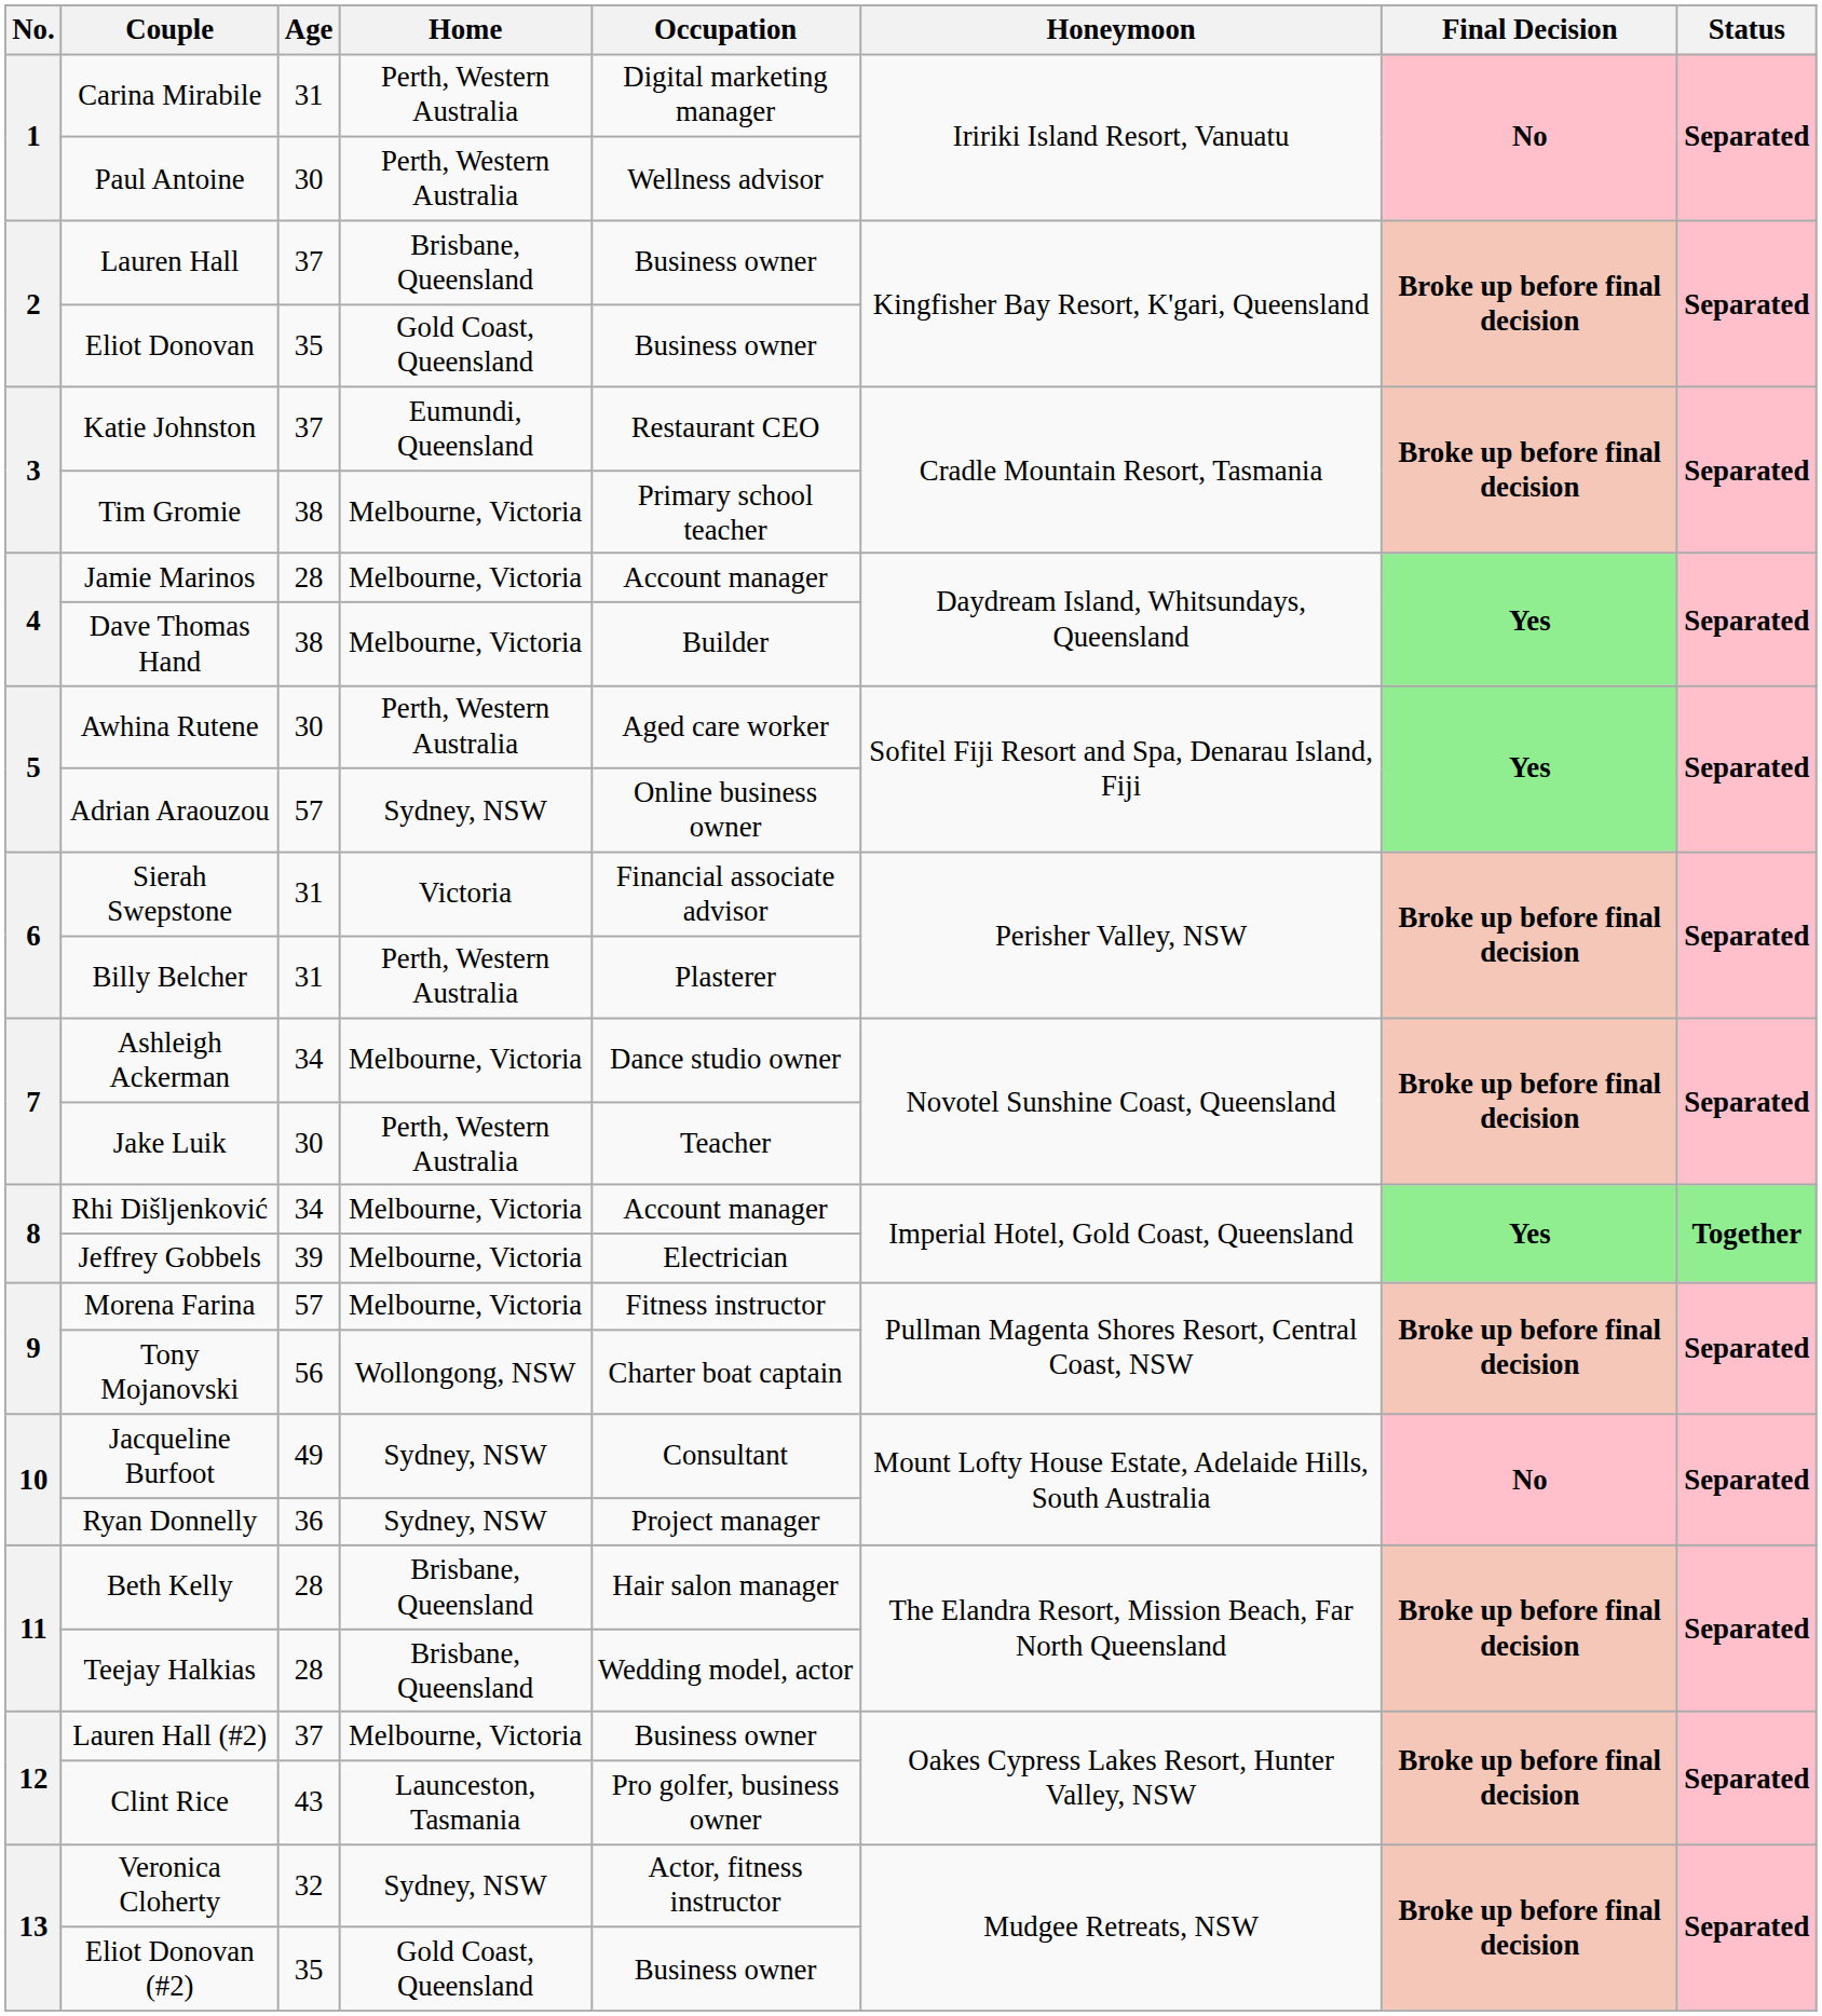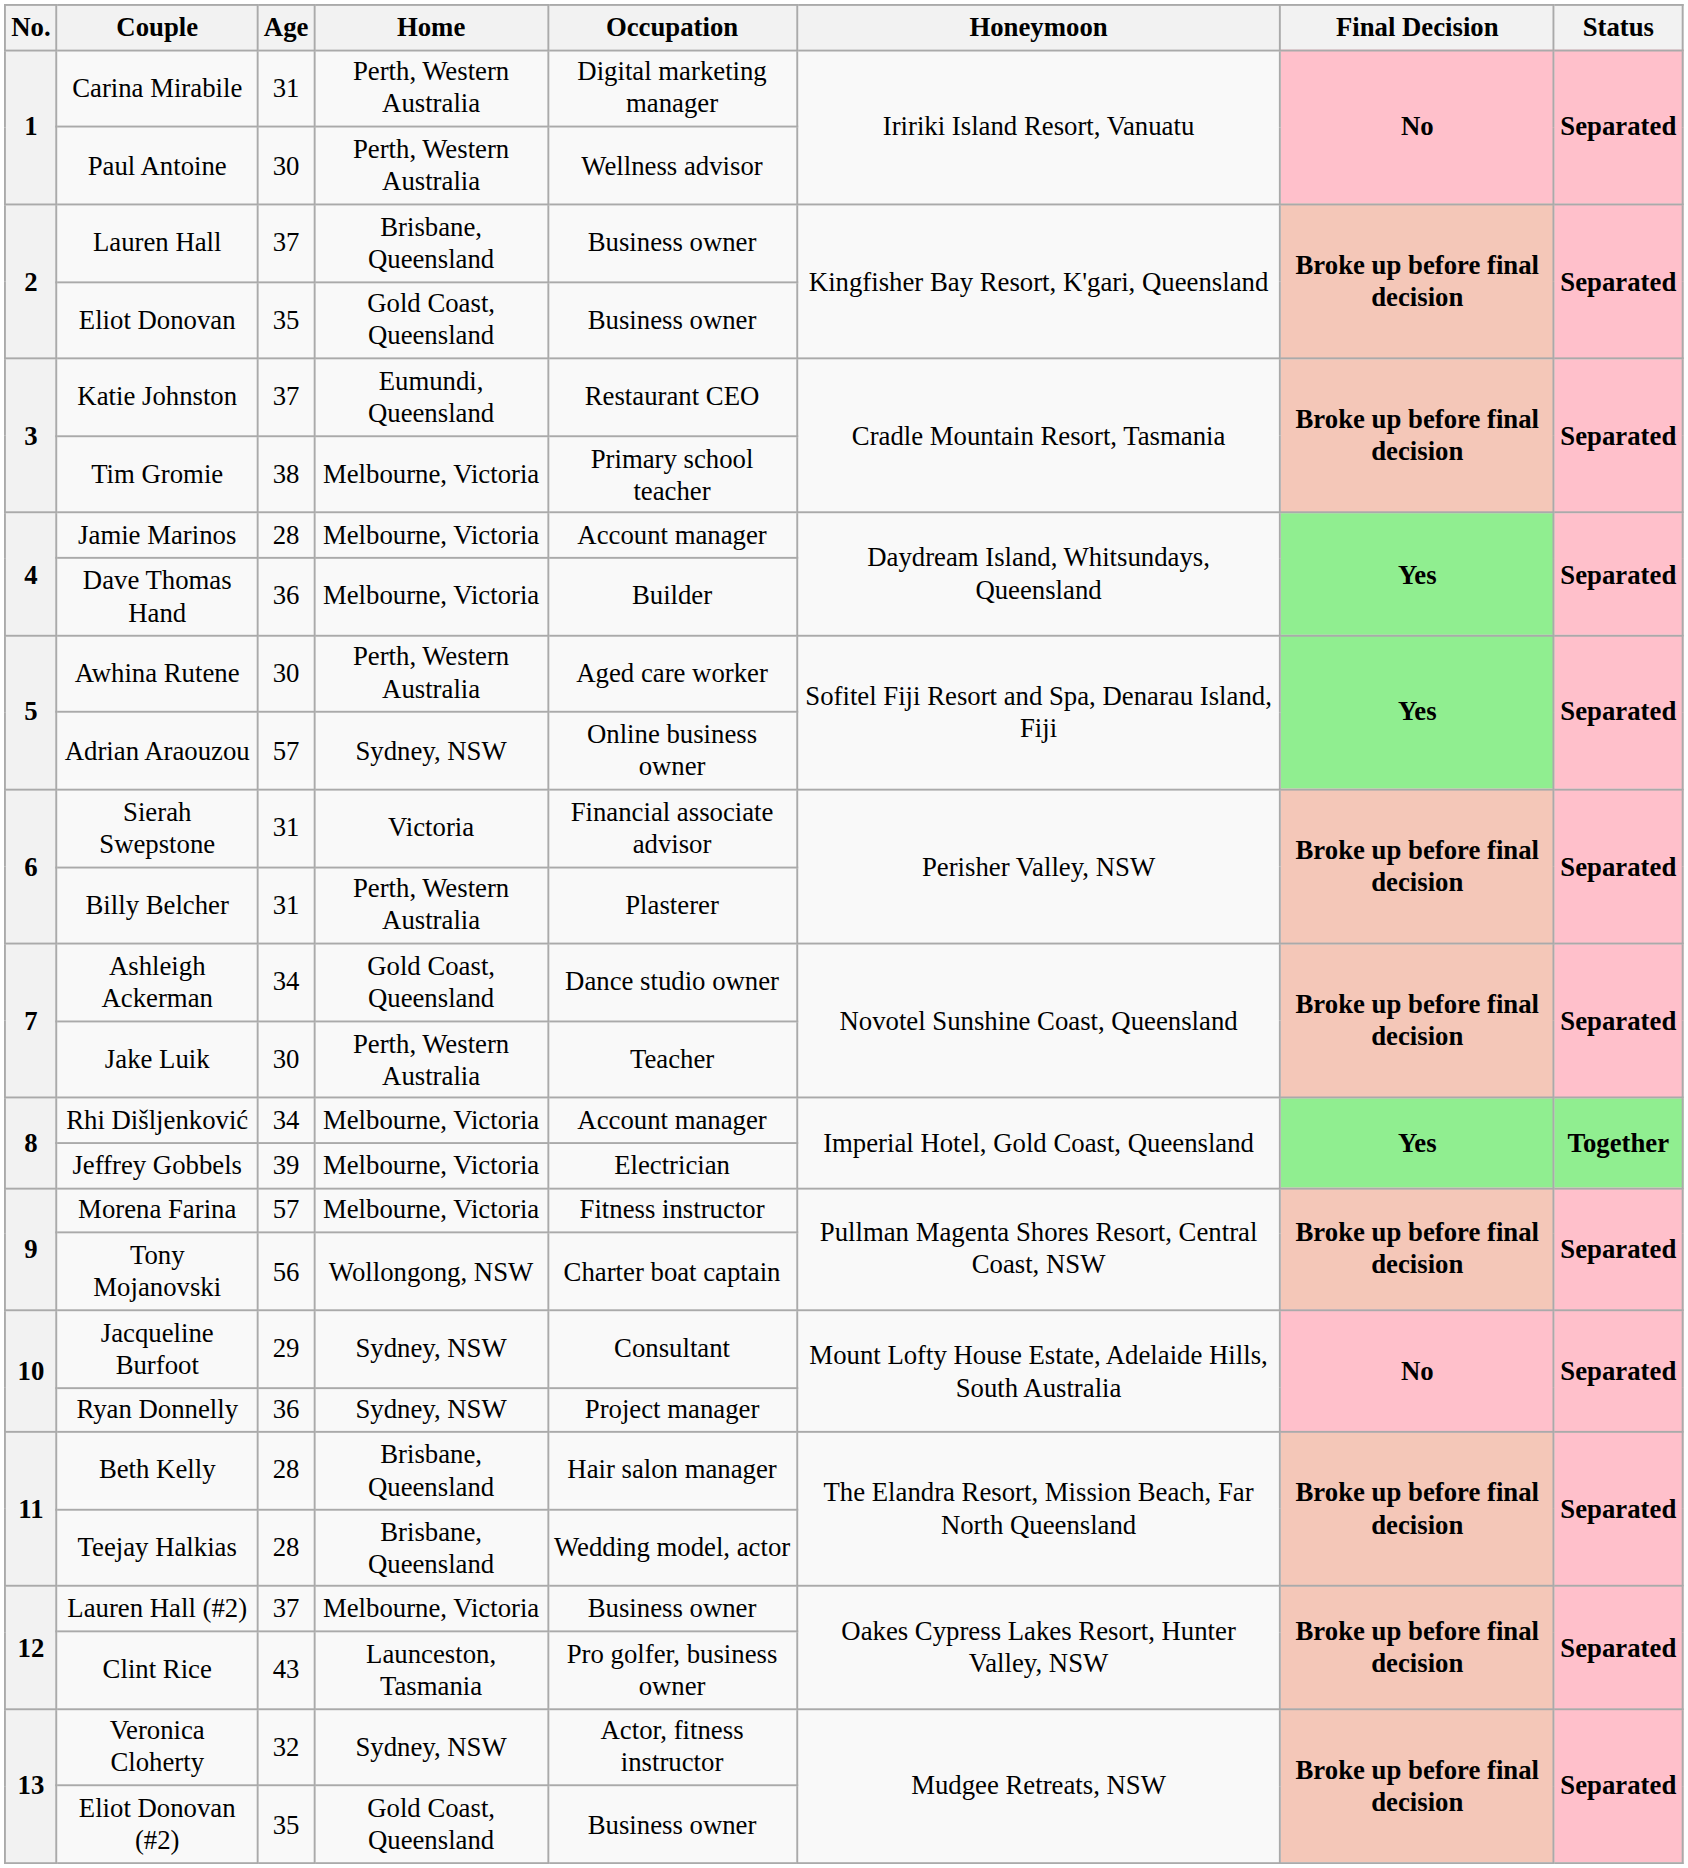Dave Thomas Hand | Age: 38 -> 36
Ashleigh Ackerman | Home: Melbourne, Victoria -> Gold Coast, Queensland
Jacqueline Burfoot | Age: 49 -> 29
